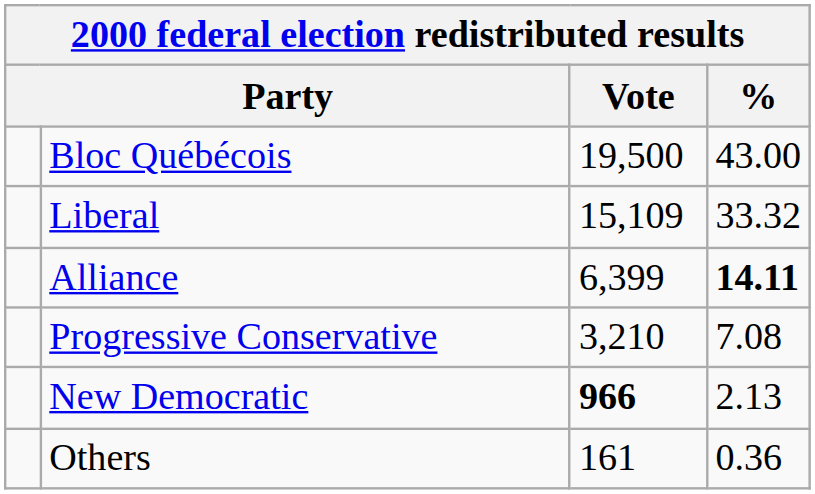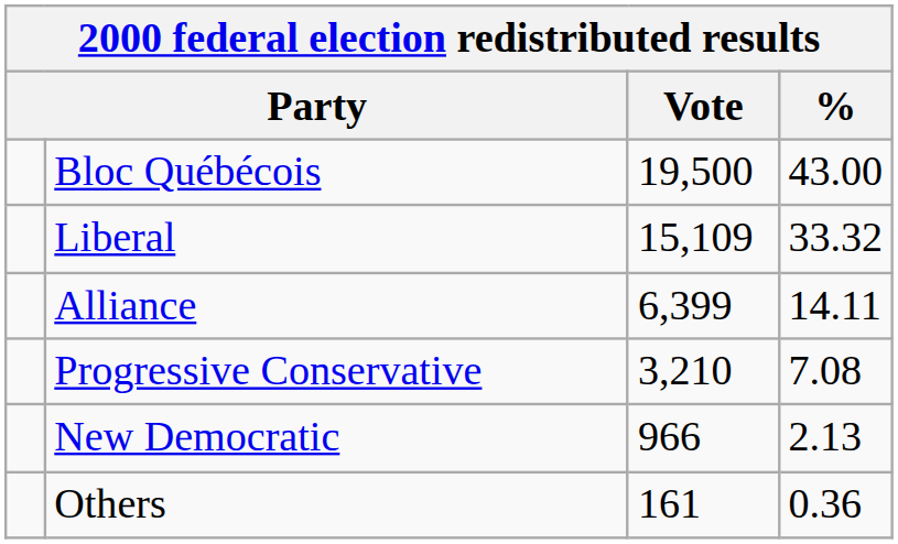Alliance | %: bold -> normal
New Democratic | Vote: bold -> normal
